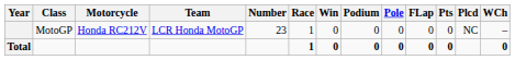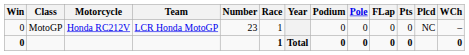columns swapped: Year <-> Win
